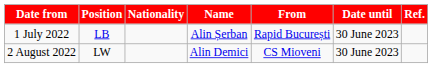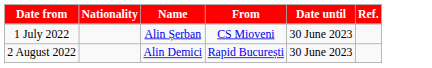- column: Position | LB | LW
1 July 2022 | From: Rapid București -> CS Mioveni
2 August 2022 | From: CS Mioveni -> Rapid București
